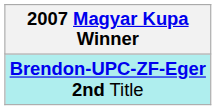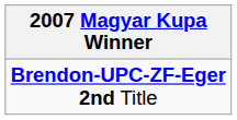row 2 | column 1: paleturquoise background -> no background
